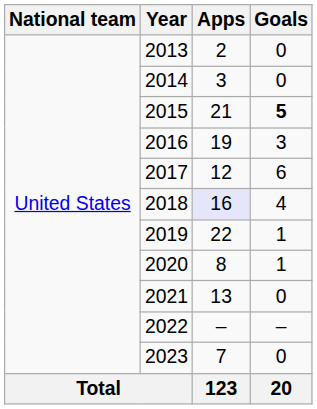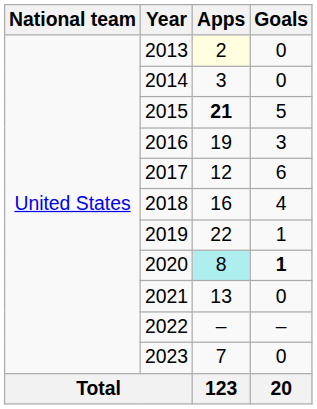2013 | Apps: no background -> lightyellow background
2015 | Apps: normal -> bold
2015 | Goals: bold -> normal
2018 | Apps: lavender background -> no background
2020 | Apps: no background -> paleturquoise background
2020 | Goals: normal -> bold
